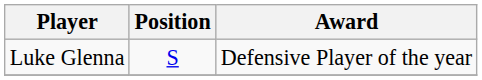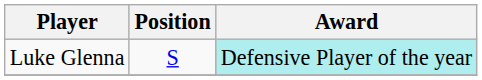Luke Glenna | Award: no background -> paleturquoise background
